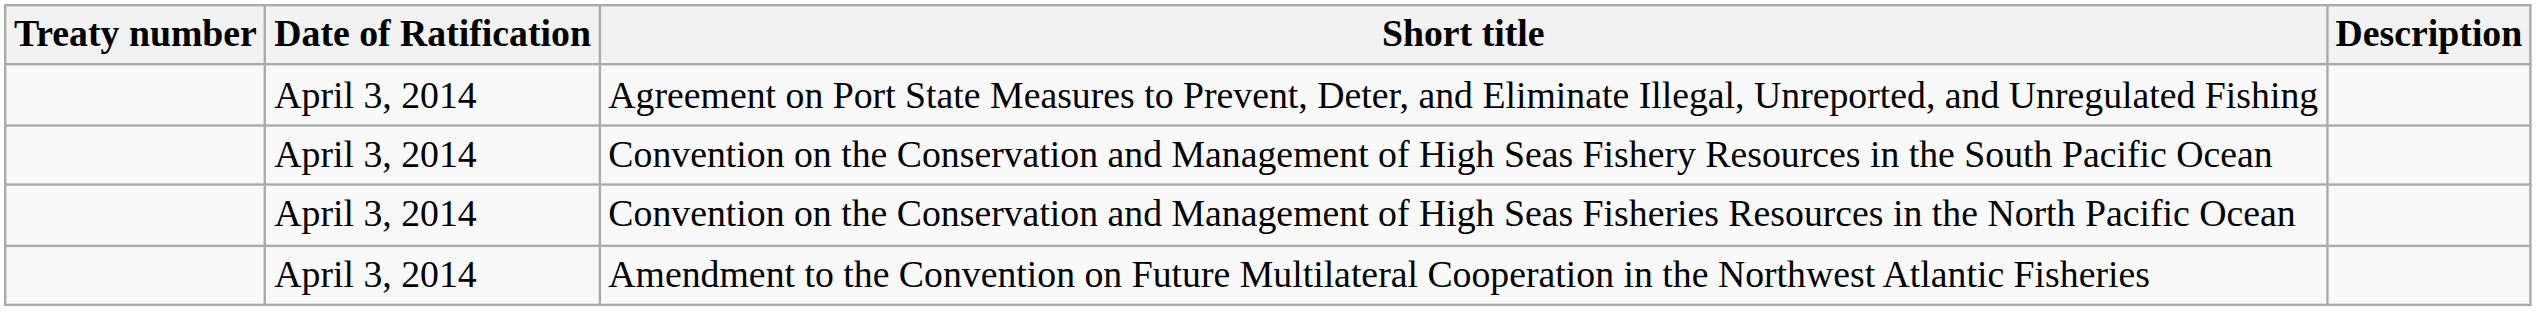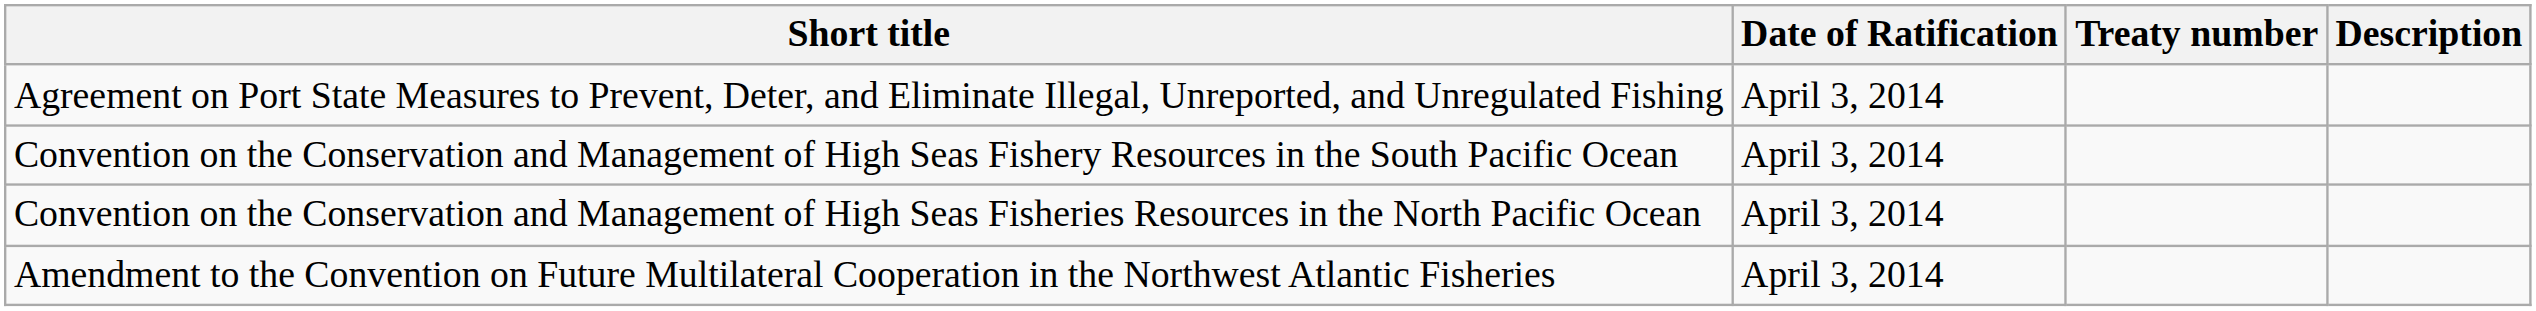columns swapped: Treaty number <-> Short title
